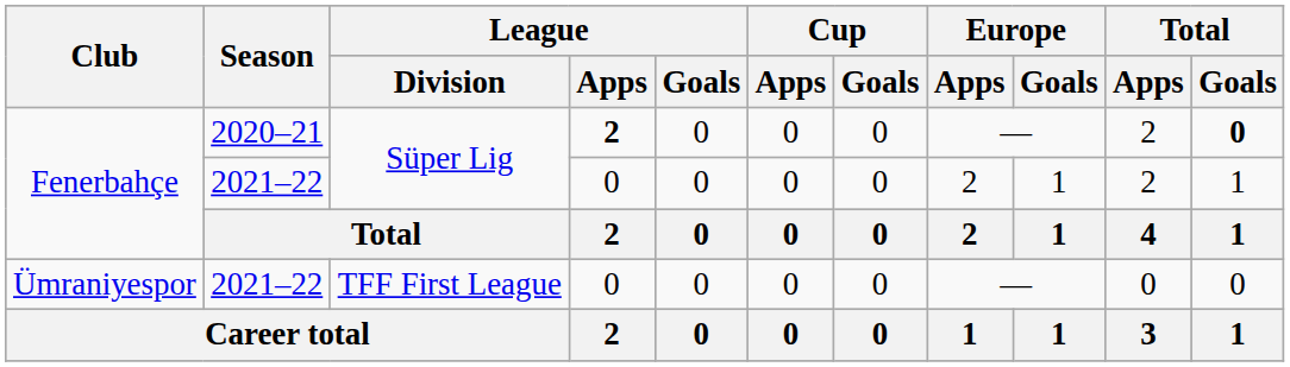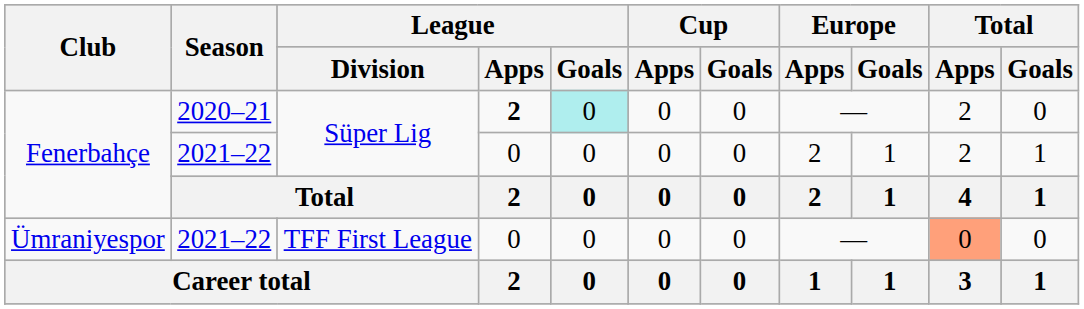Fenerbahçe / 2020–21 | League / Goals: no background -> paleturquoise background
Fenerbahçe / 2020–21 | Total / Goals: bold -> normal
Ümraniyespor | Total / Apps: no background -> lightsalmon background
